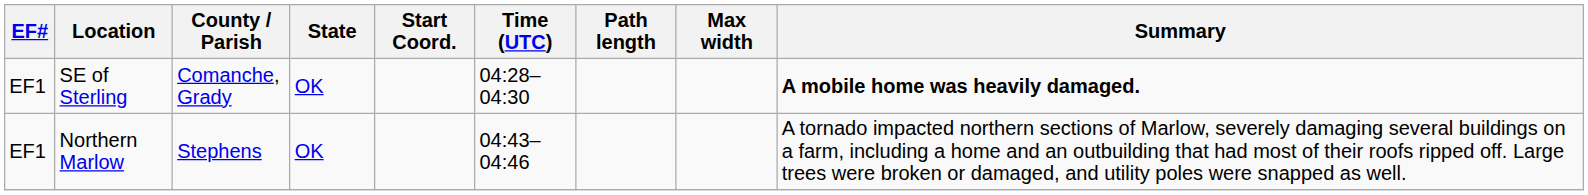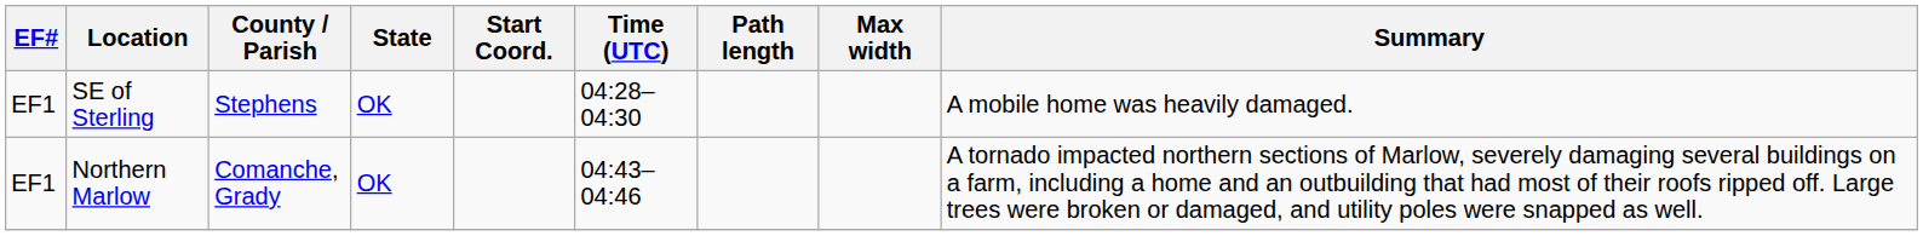SE of Sterling | County / Parish: Comanche, Grady -> Stephens
SE of Sterling | Summary: bold -> normal
Northern Marlow | County / Parish: Stephens -> Comanche, Grady
